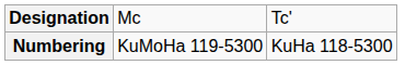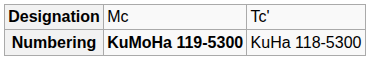Numbering | column 2: normal -> bold
